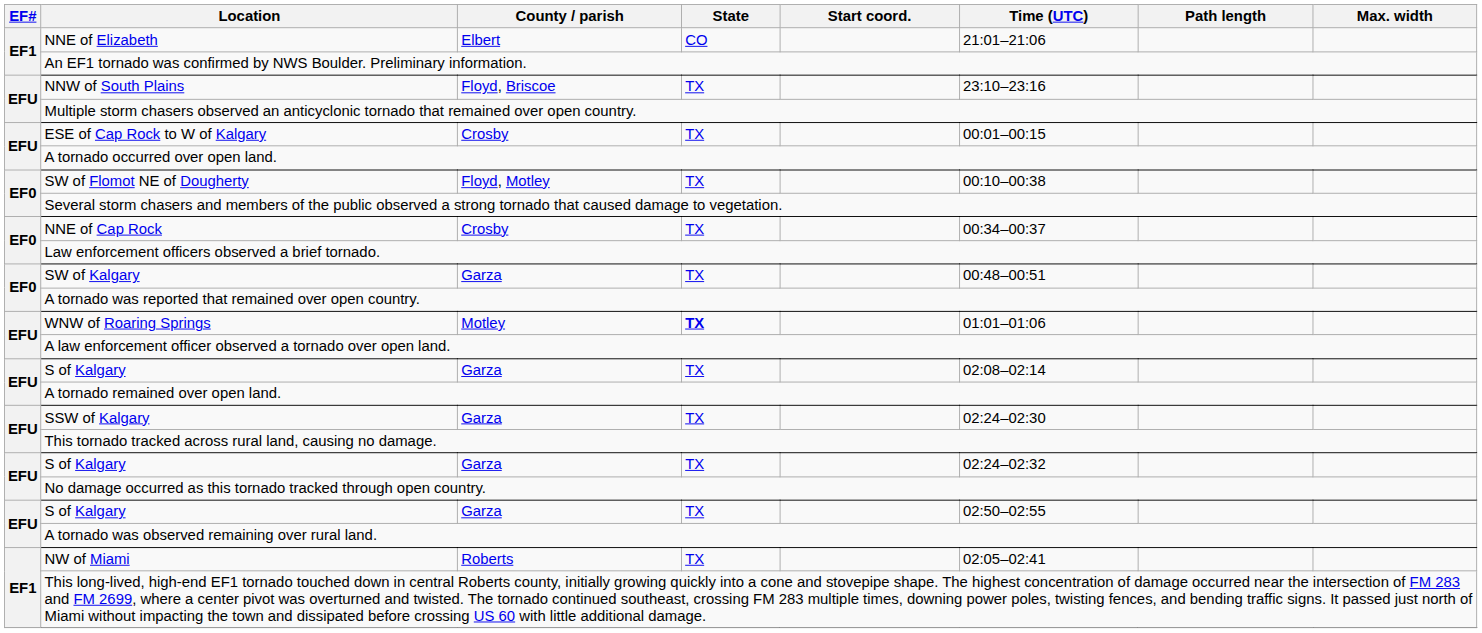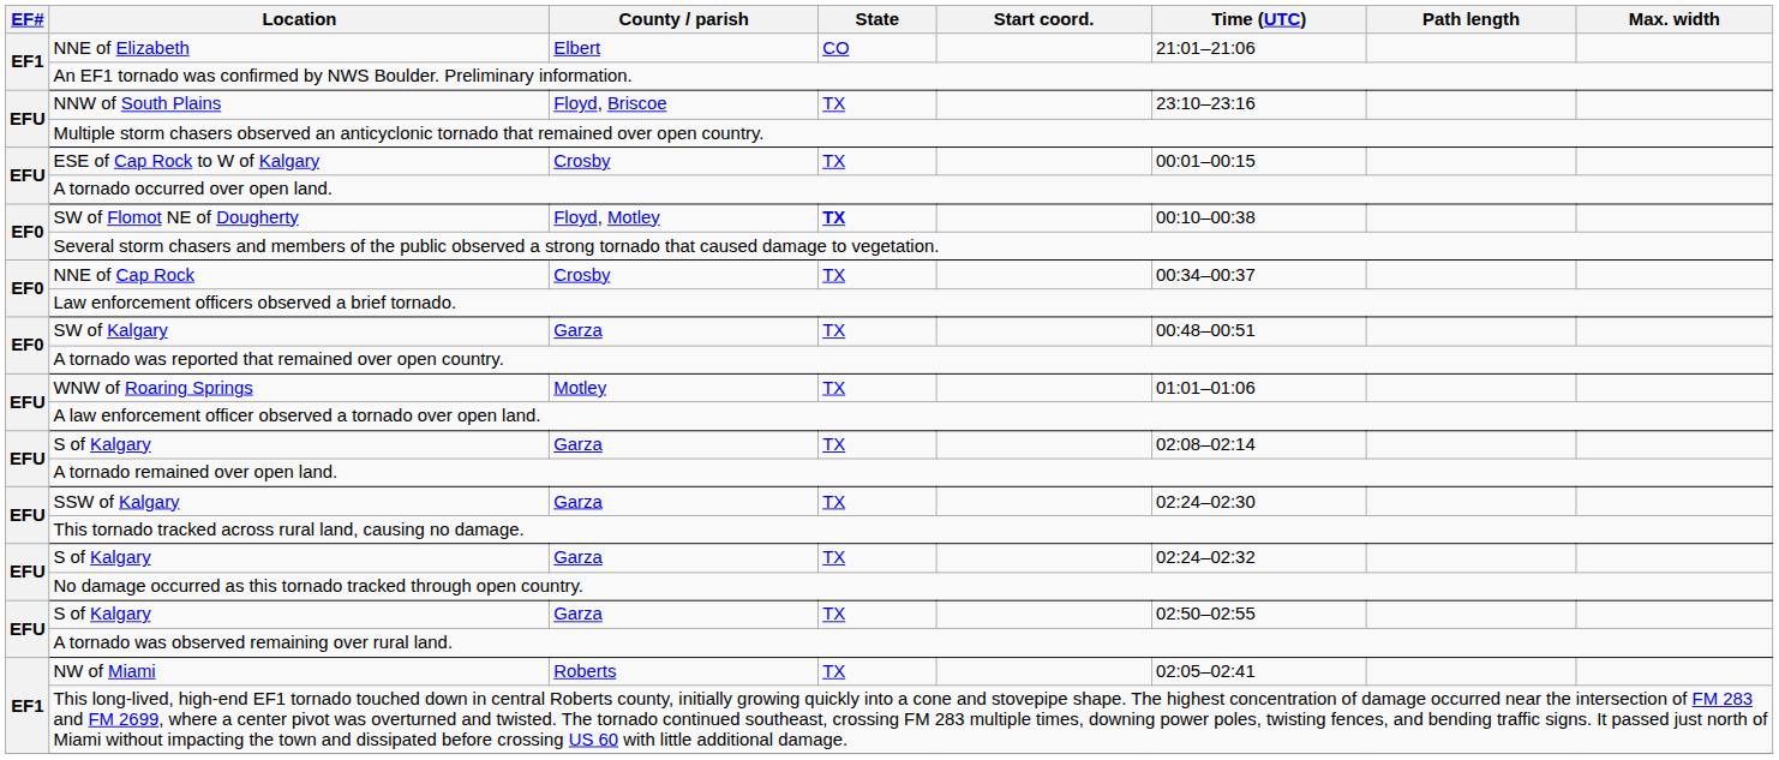SW of Flomot NE of Dougherty | State: normal -> bold
WNW of Roaring Springs | State: bold -> normal
